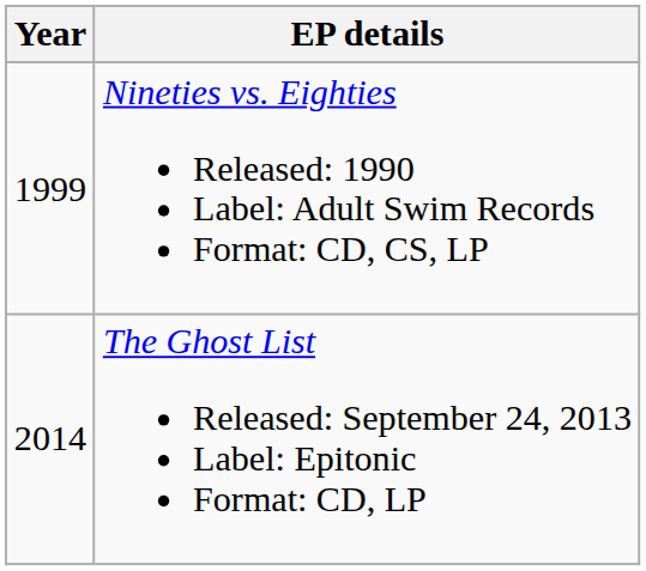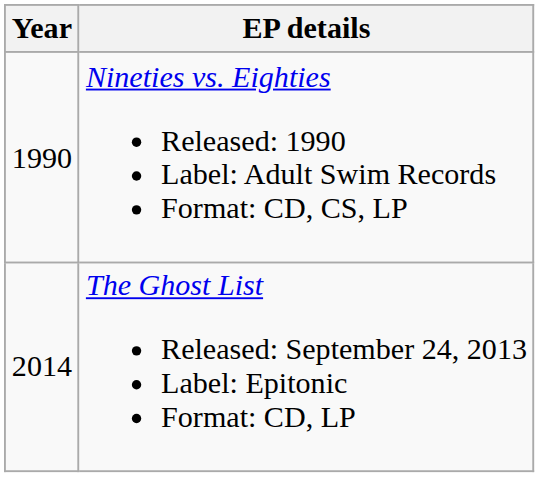row 2 | Year: 1999 -> 1990
